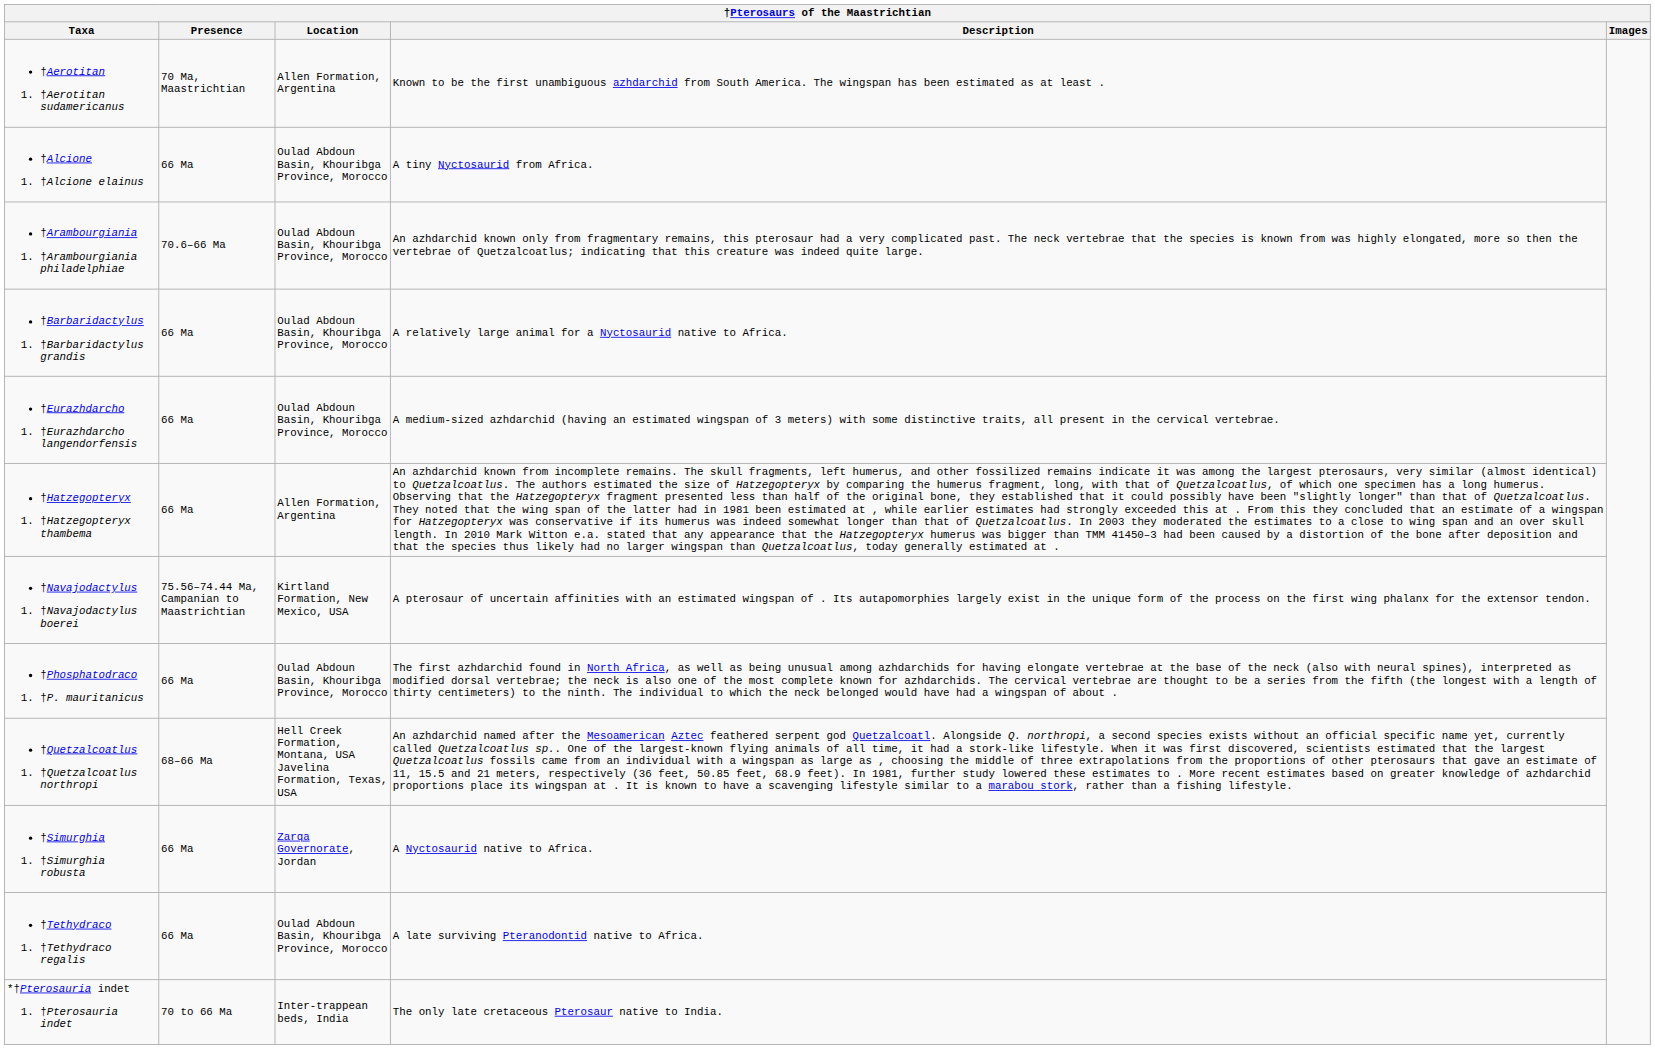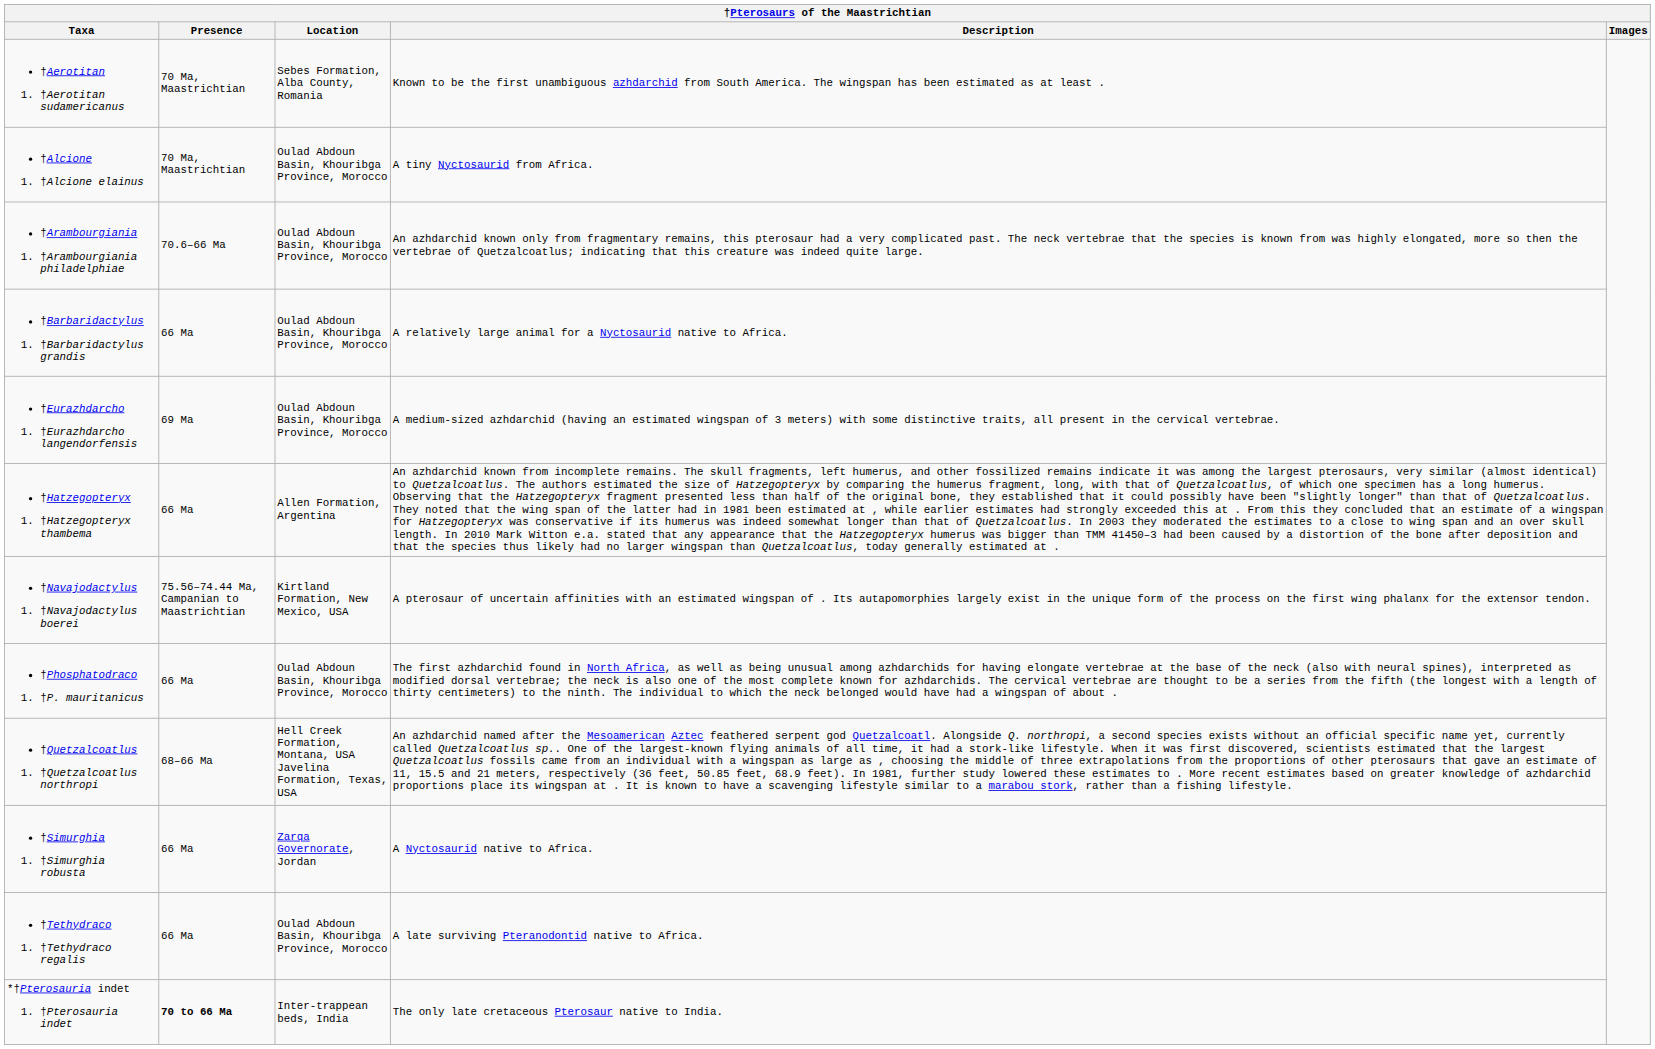†Aerotitan †Aerotitan sudamericanus | Location: Allen Formation, Argentina -> Sebes Formation, Alba County, Romania
†Alcione †Alcione elainus | Presence: 66 Ma -> 70 Ma, Maastrichtian
†Eurazhdarcho †Eurazhdarcho langendorfensis | Presence: 66 Ma -> 69 Ma
*†Pterosauria indet †Pterosauria indet | Presence: normal -> bold
